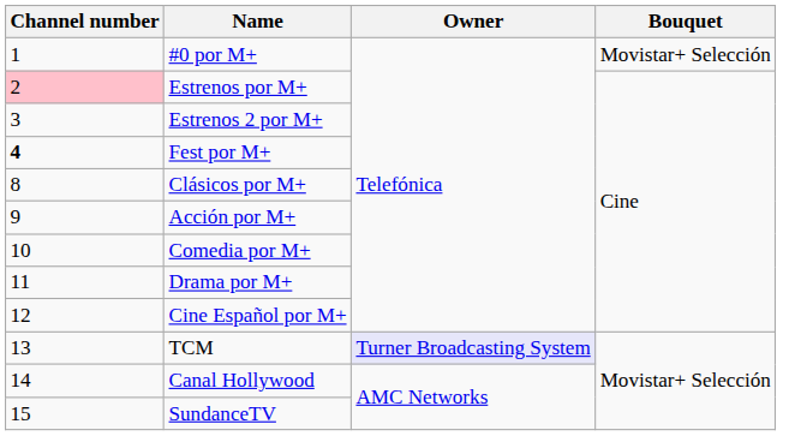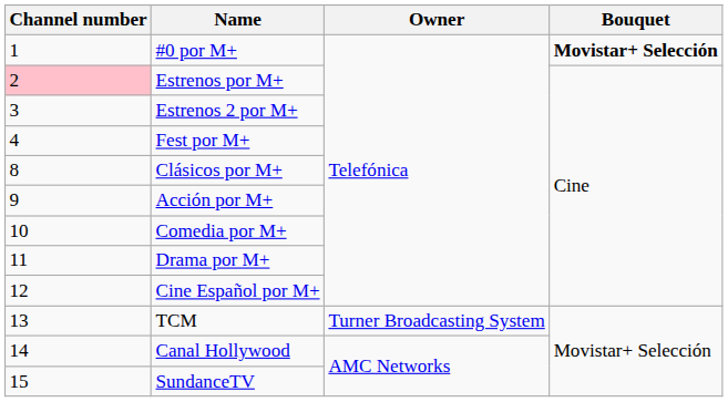#0 por M+ | Bouquet: normal -> bold
Fest por M+ | Channel number: bold -> normal
TCM | Owner: lavender background -> no background
